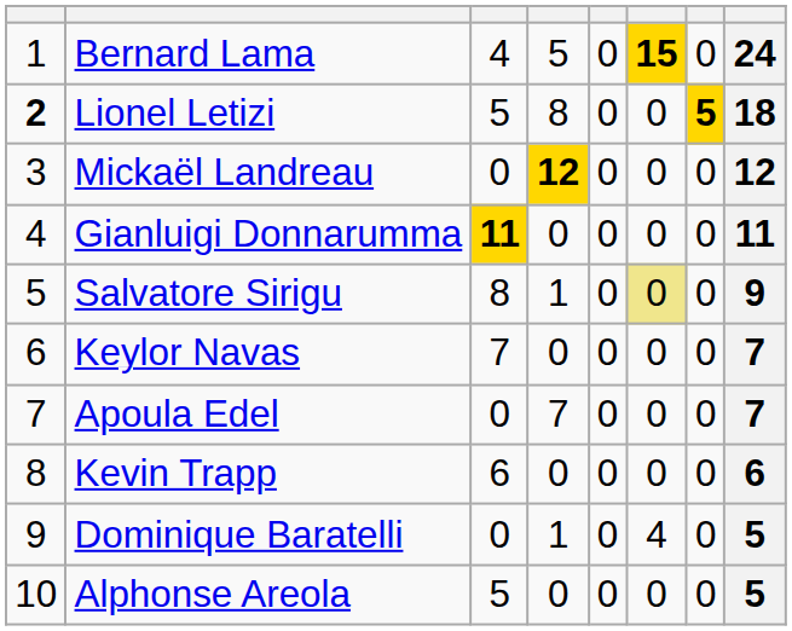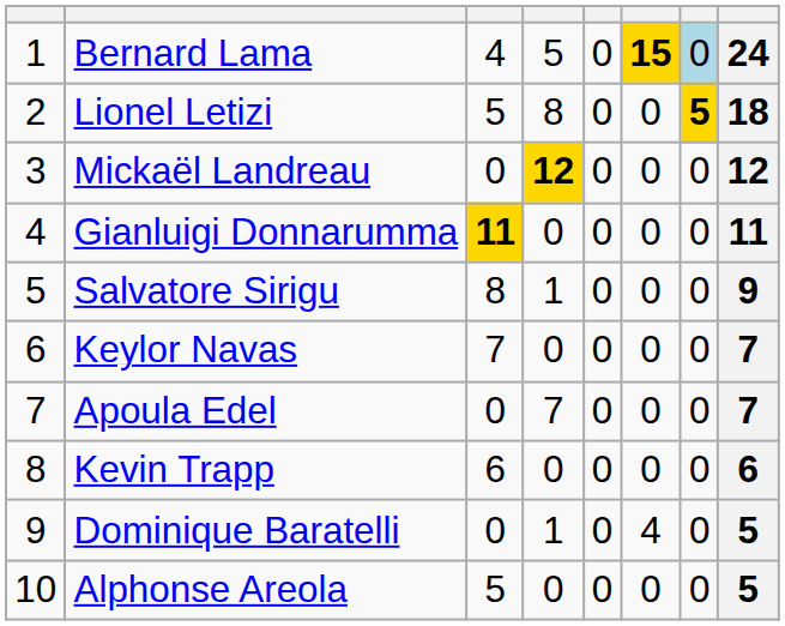Bernard Lama | column 7: no background -> lightblue background
Lionel Letizi | column 1: bold -> normal
Salvatore Sirigu | column 6: khaki background -> no background
